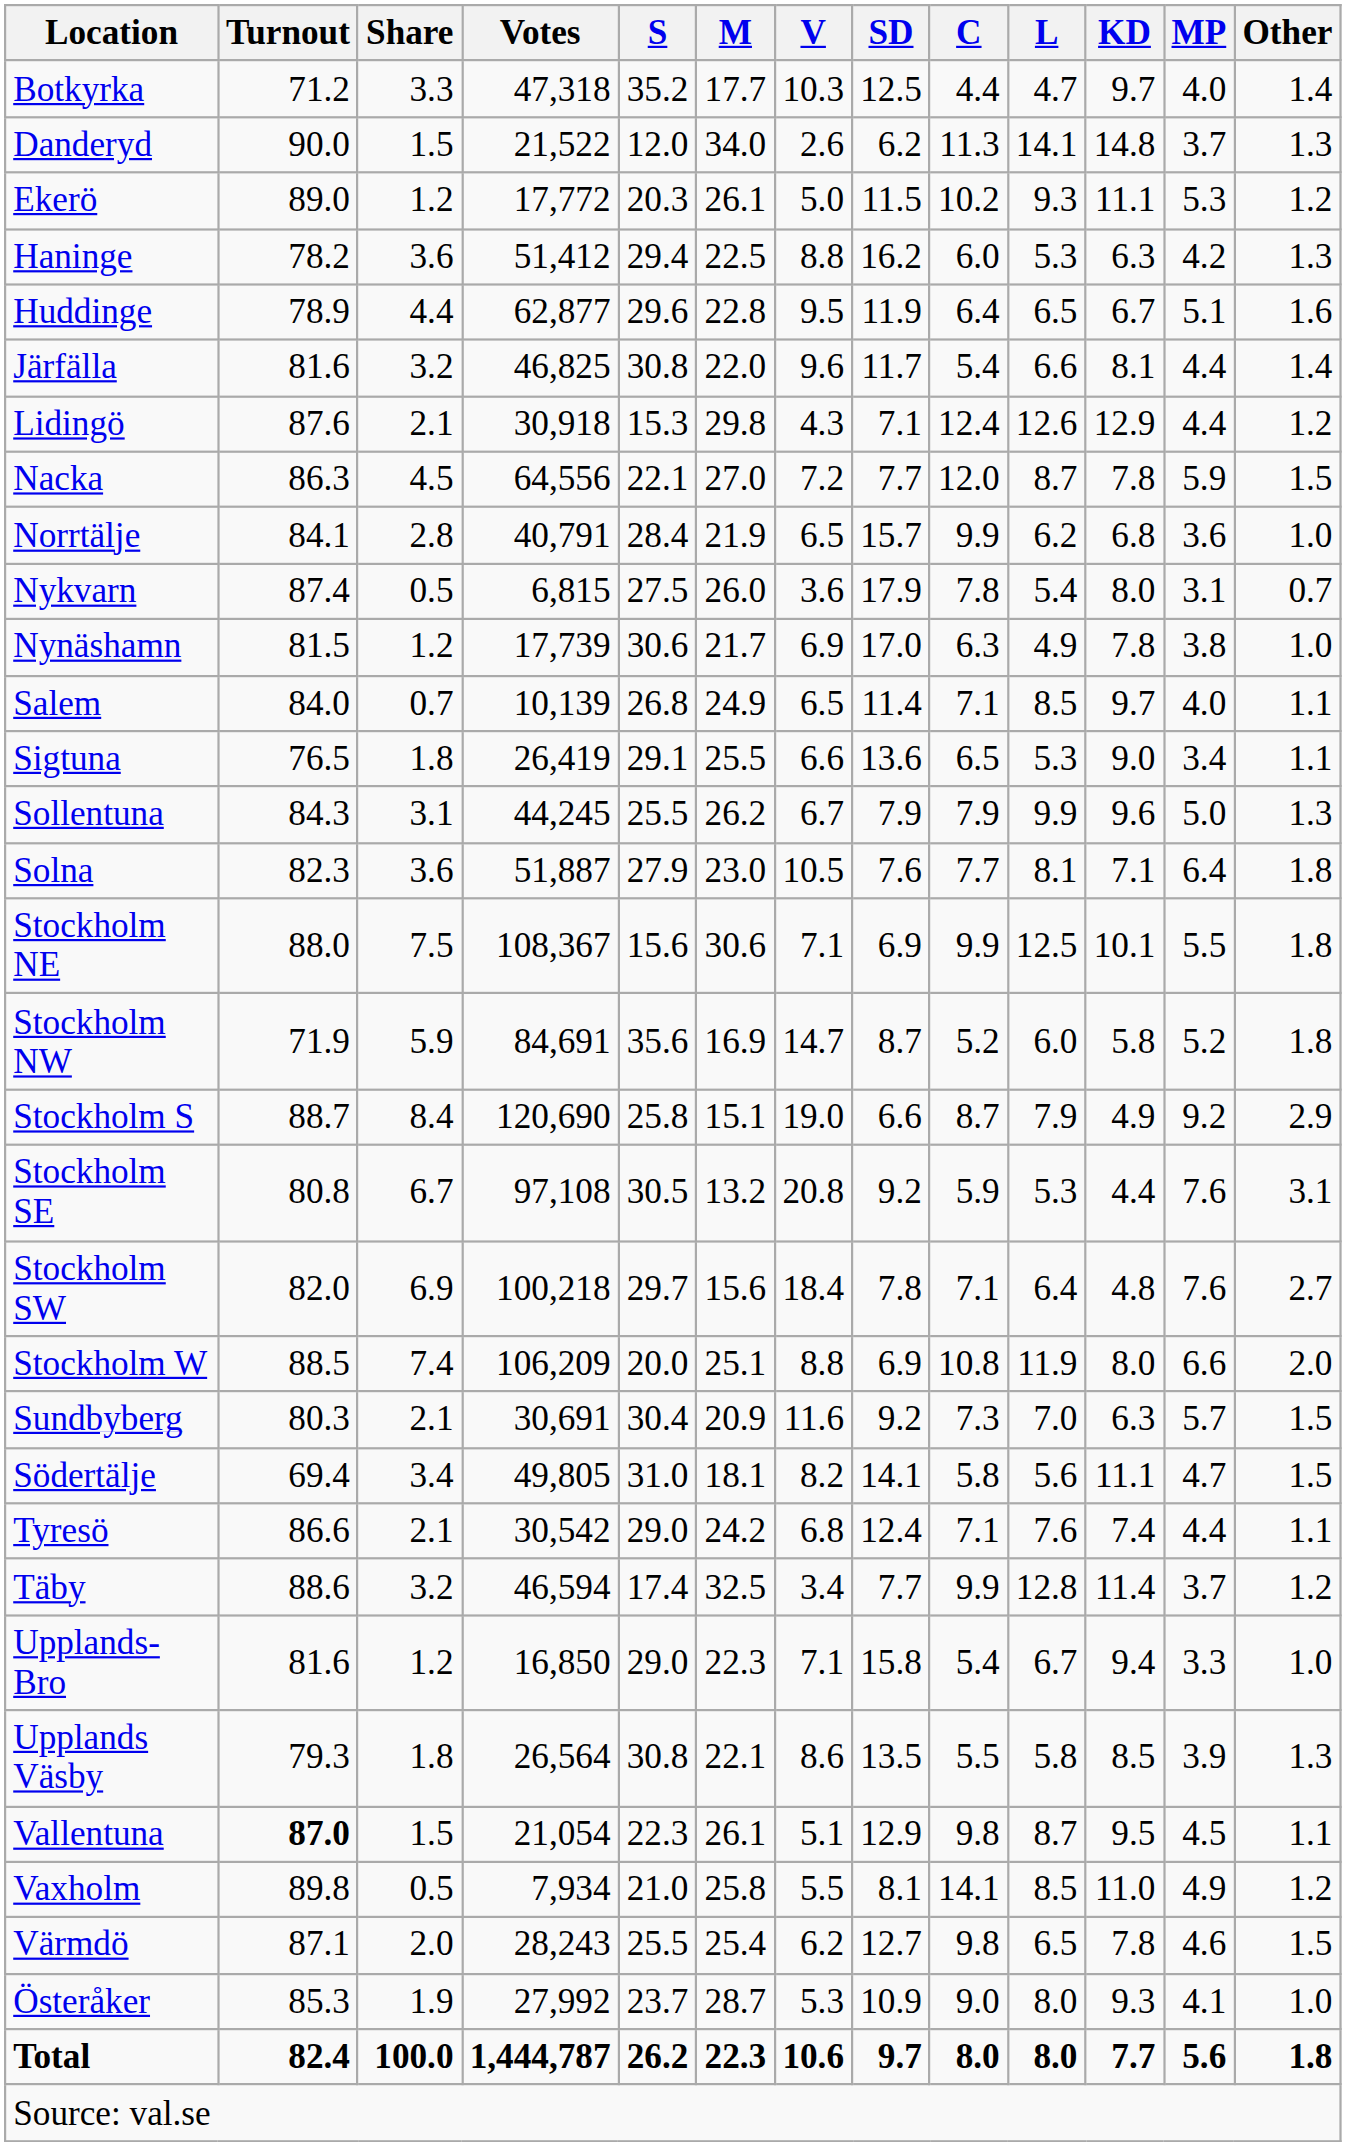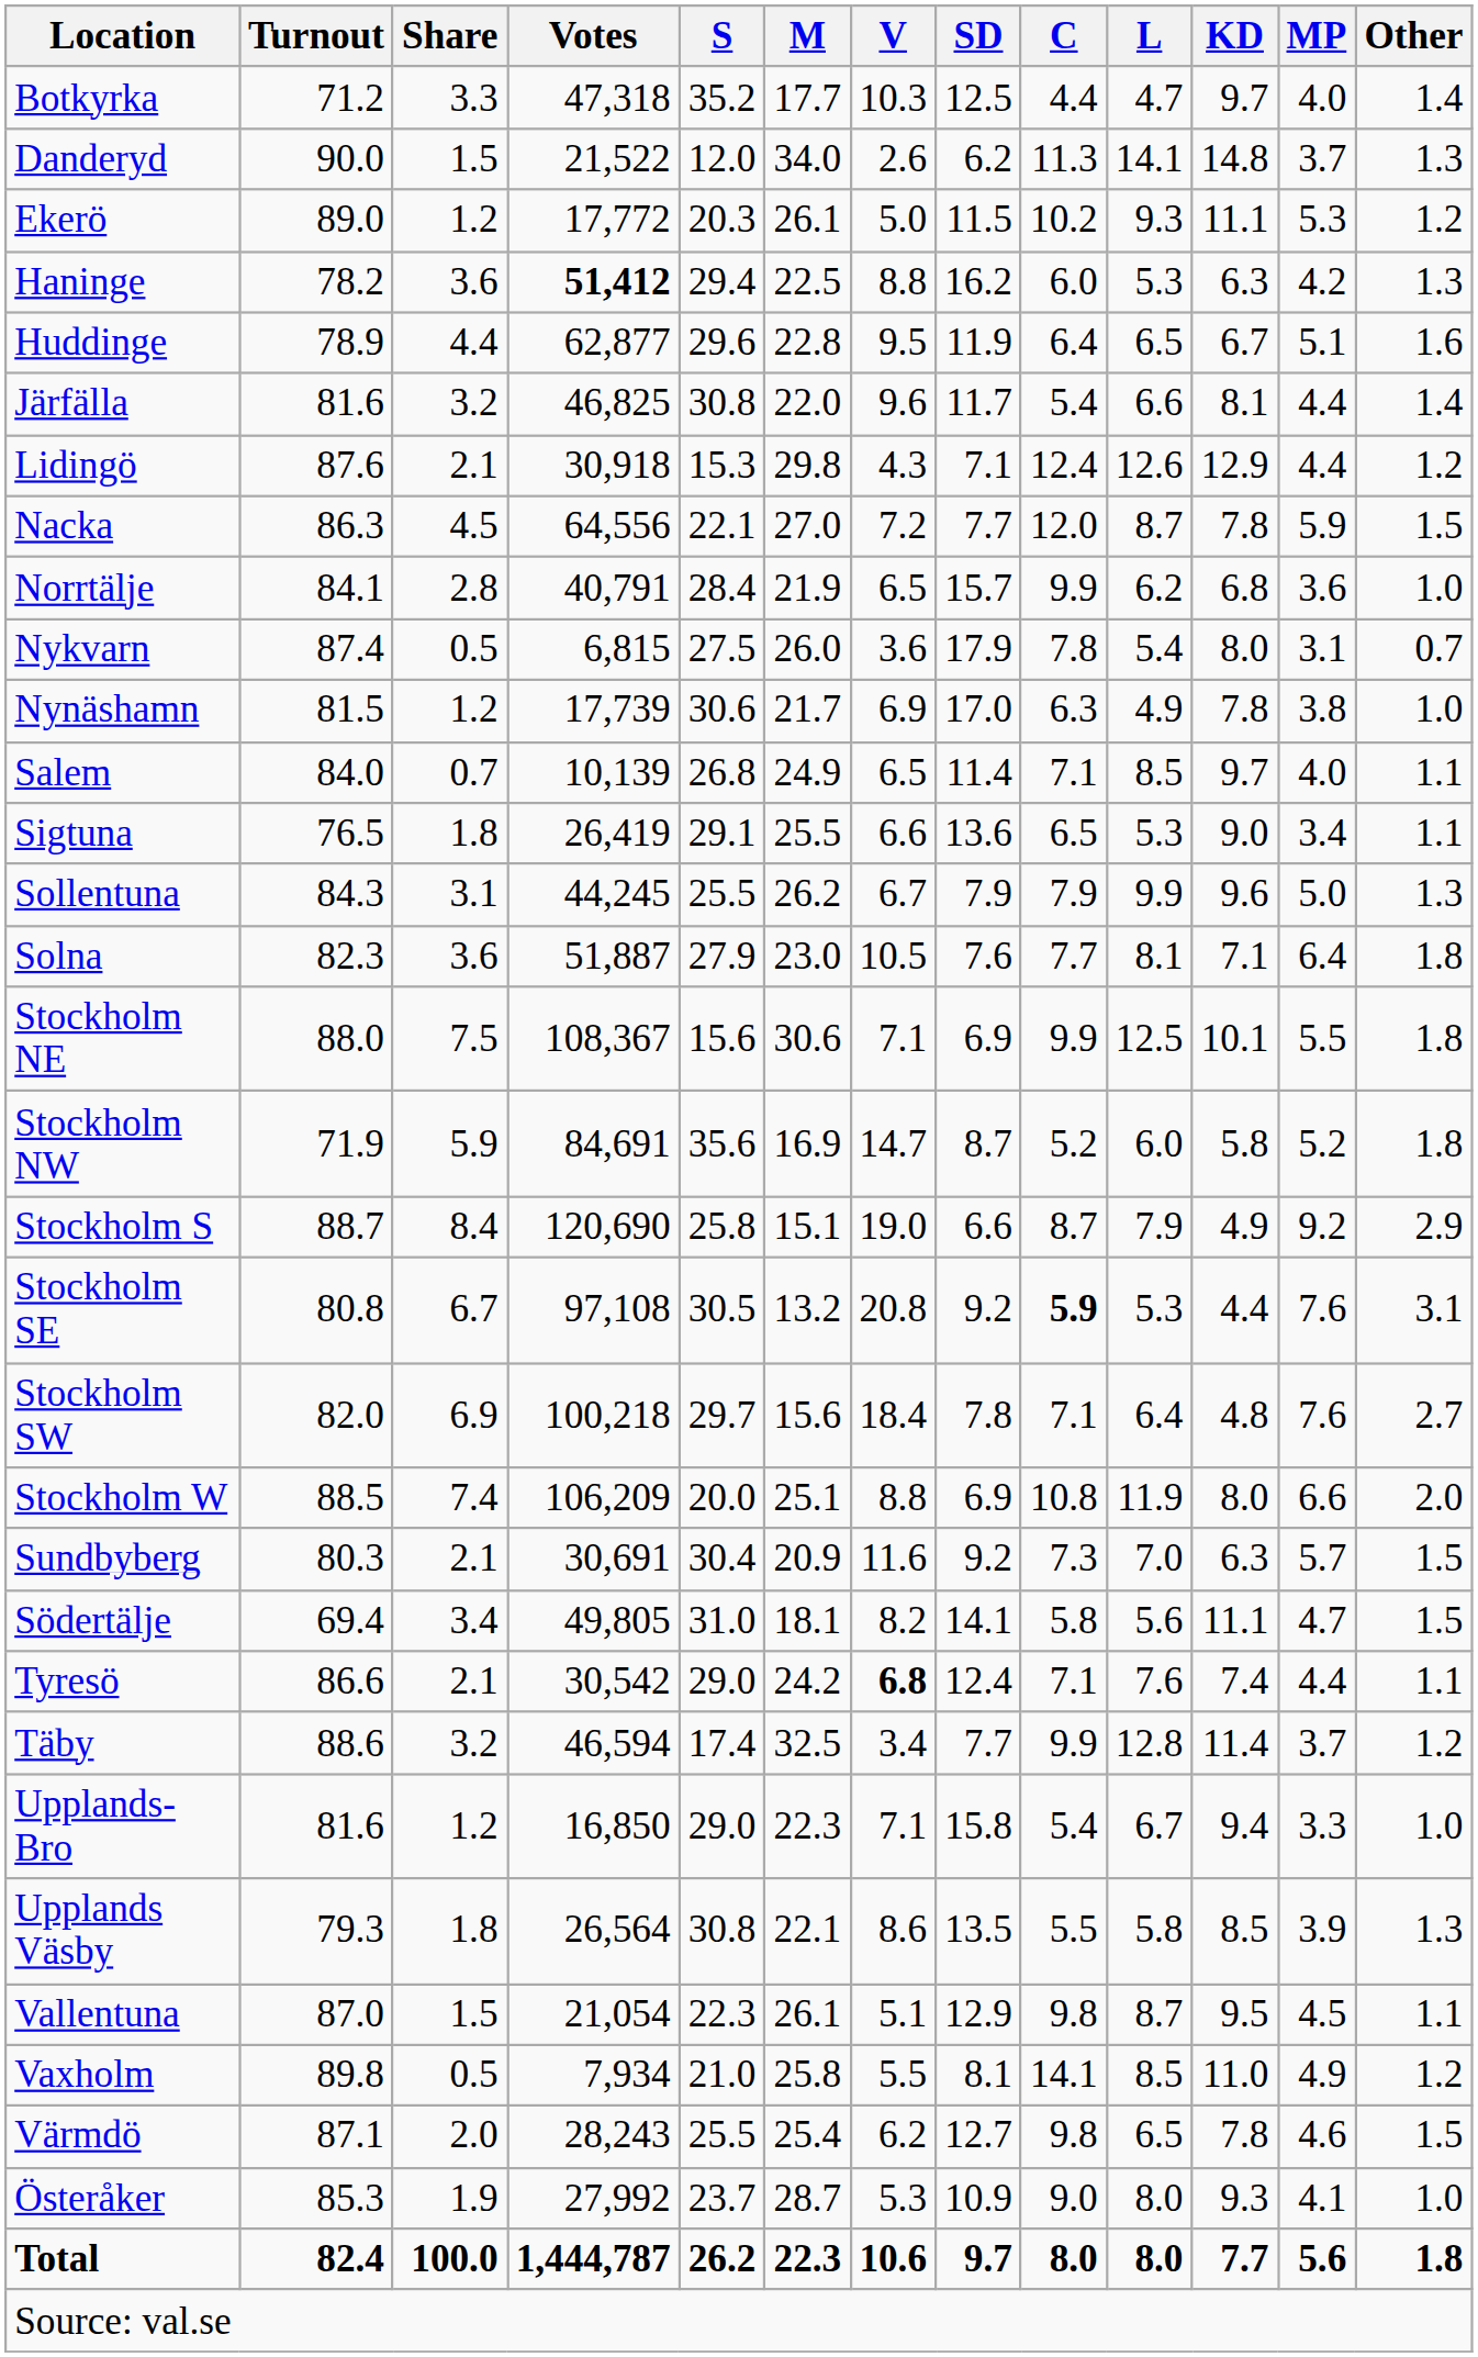Haninge | Votes: normal -> bold
Stockholm SE | C: normal -> bold
Tyresö | V: normal -> bold
Vallentuna | Turnout: bold -> normal
